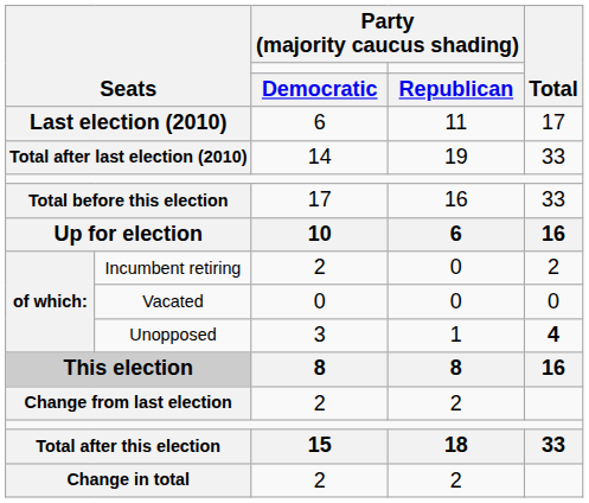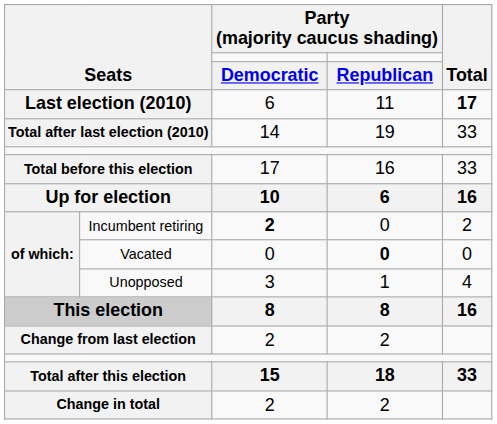Last election (2010) | Total: normal -> bold
Incumbent retiring | column 3: normal -> bold
Vacated | column 4: normal -> bold
Unopposed | Total: bold -> normal
